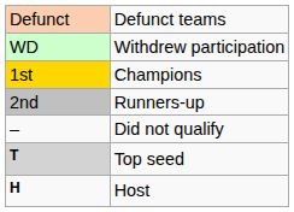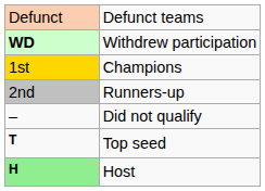WD | column 1: normal -> bold
T | column 1: lightgrey background -> no background
H | column 1: no background -> lightgreen background
